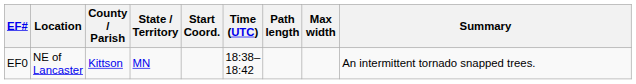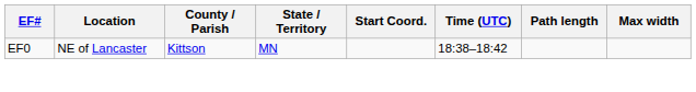- column: Summary | An intermittent tornado snapped trees.
